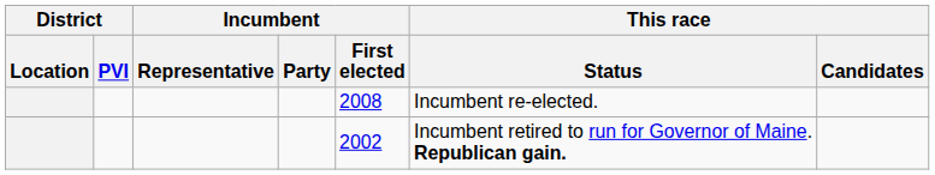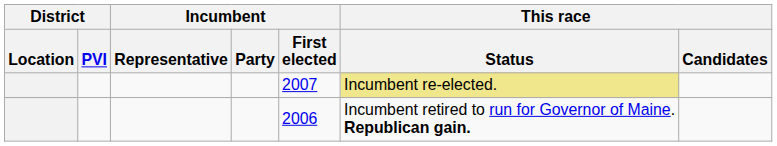row 3 | Incumbent / First elected: 2008 -> 2007
row 3 | This race / Status: no background -> khaki background
row 4 | Incumbent / First elected: 2002 -> 2006
